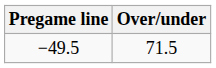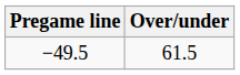−49.5 | Over/under: 71.5 -> 61.5
